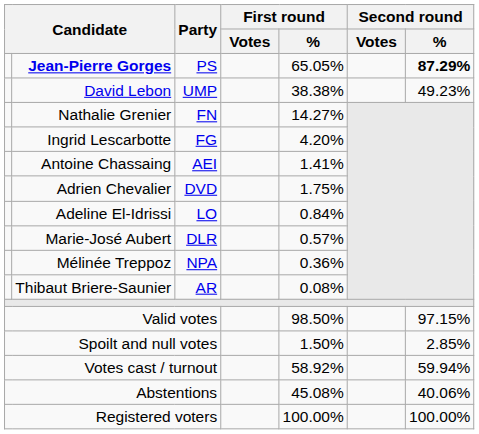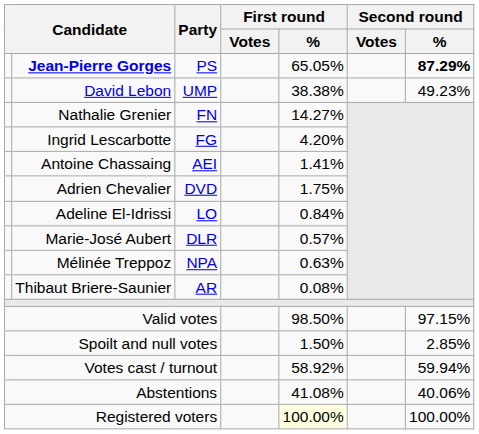Mélinée Treppoz | First round / %: 0.36% -> 0.63%
Abstentions | First round / %: 45.08% -> 41.08%
Registered voters | First round / %: no background -> lightyellow background
